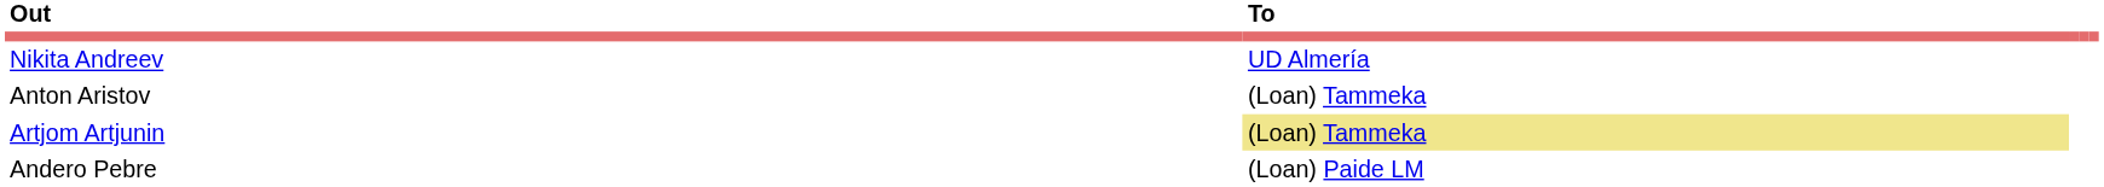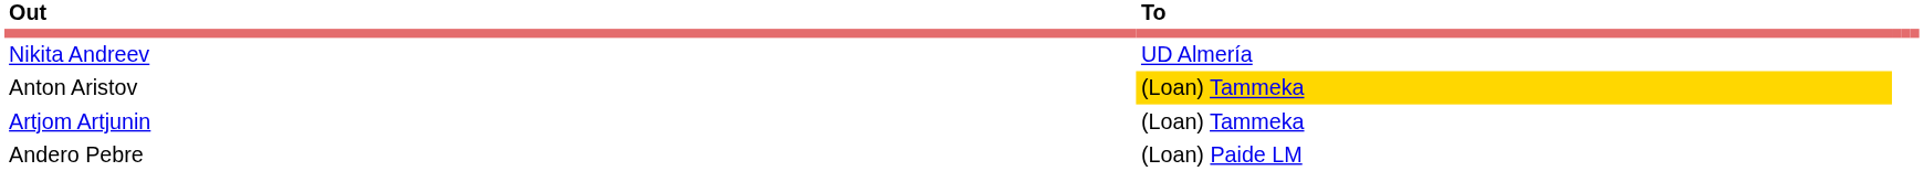Anton Aristov | To: no background -> gold background
Artjom Artjunin | To: khaki background -> no background
